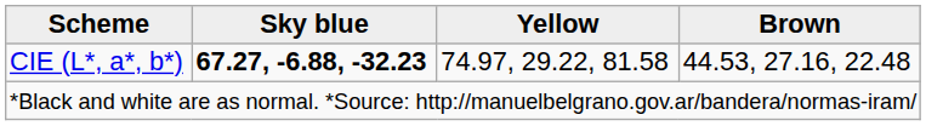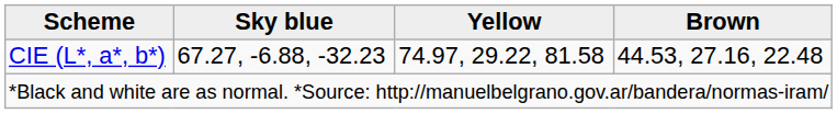CIE (L*, a*, b*) | Sky blue: bold -> normal
